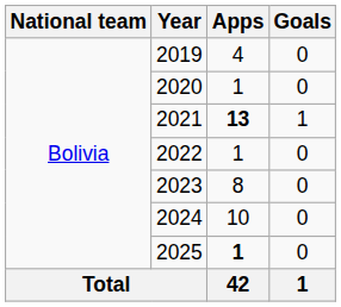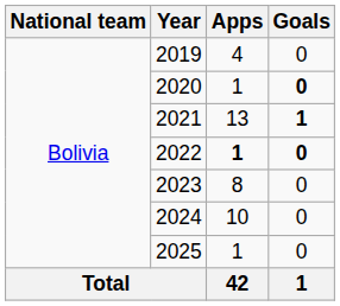2020 | Goals: normal -> bold
2021 | Apps: bold -> normal
2021 | Goals: normal -> bold
2022 | Apps: normal -> bold
2022 | Goals: normal -> bold
2025 | Apps: bold -> normal
